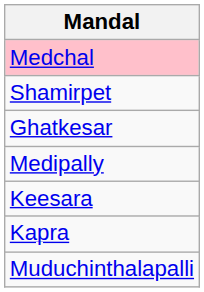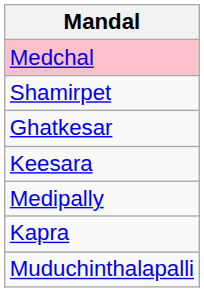row 5 | column 1: Medipally -> Keesara
row 6 | column 1: Keesara -> Medipally
